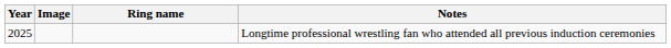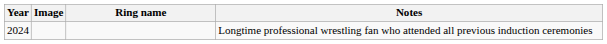row 2 | Year: 2025 -> 2024
